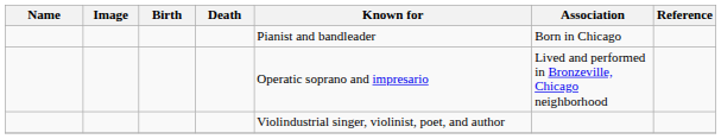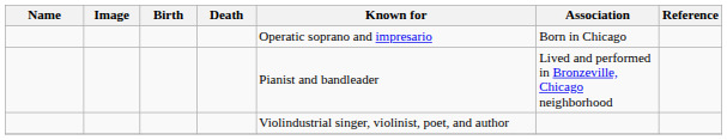row 2 | Known for: Pianist and bandleader -> Operatic soprano and impresario
row 3 | Known for: Operatic soprano and impresario -> Pianist and bandleader
